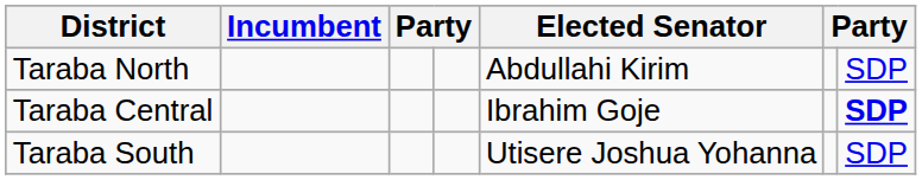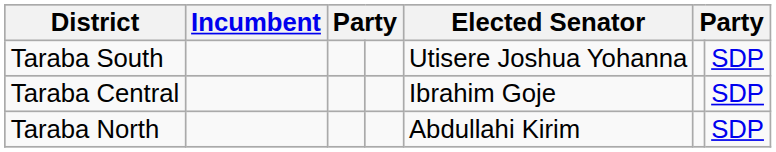rows swapped: Taraba North <-> Taraba South
Taraba Central | column 7: bold -> normal
